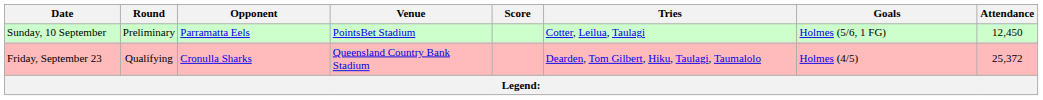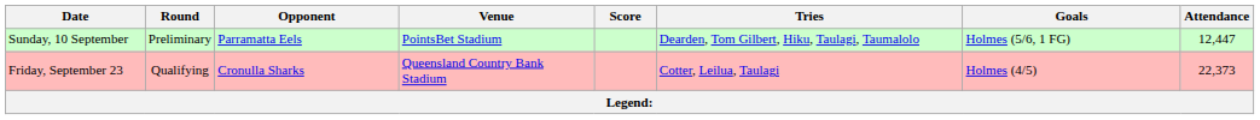Sunday, 10 September | Tries: Cotter, Leilua, Taulagi -> Dearden, Tom Gilbert, Hiku, Taulagi, Taumalolo
Sunday, 10 September | Attendance: 12,450 -> 12,447
Friday, September 23 | Tries: Dearden, Tom Gilbert, Hiku, Taulagi, Taumalolo -> Cotter, Leilua, Taulagi
Friday, September 23 | Attendance: 25,372 -> 22,373
